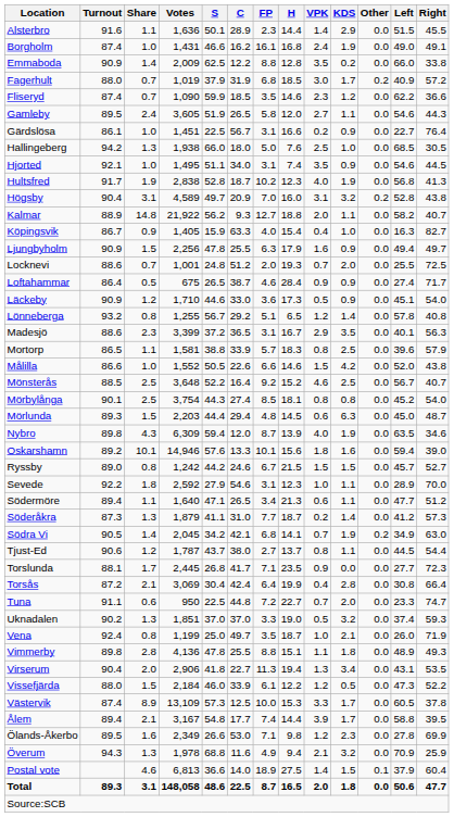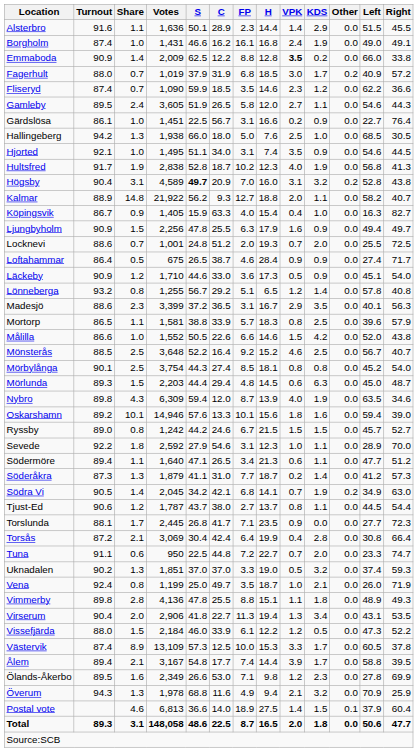Emmaboda | VPK: normal -> bold
Högsby | S: normal -> bold
